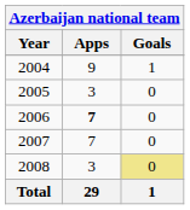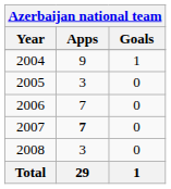2006 | Apps: bold -> normal
2007 | Apps: normal -> bold
2008 | Goals: khaki background -> no background
